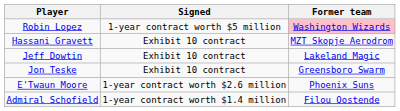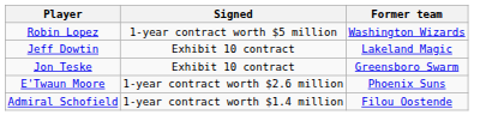Robin Lopez | Former team: pink background -> no background
- row: Hassani Gravett | Exhibit 10 contract | MZT Skopje Aerodrom
